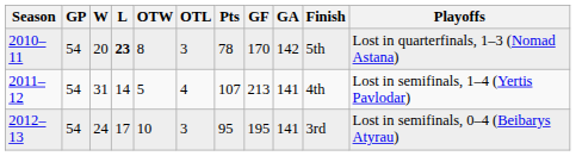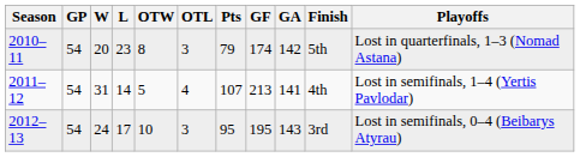2010–11 | L: bold -> normal
2010–11 | Pts: 78 -> 79
2010–11 | GF: 170 -> 174
2012–13 | GA: 141 -> 143
